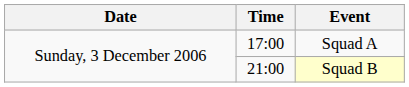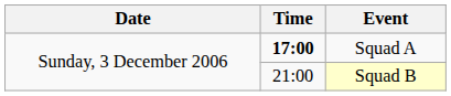Squad A | Time: normal -> bold
